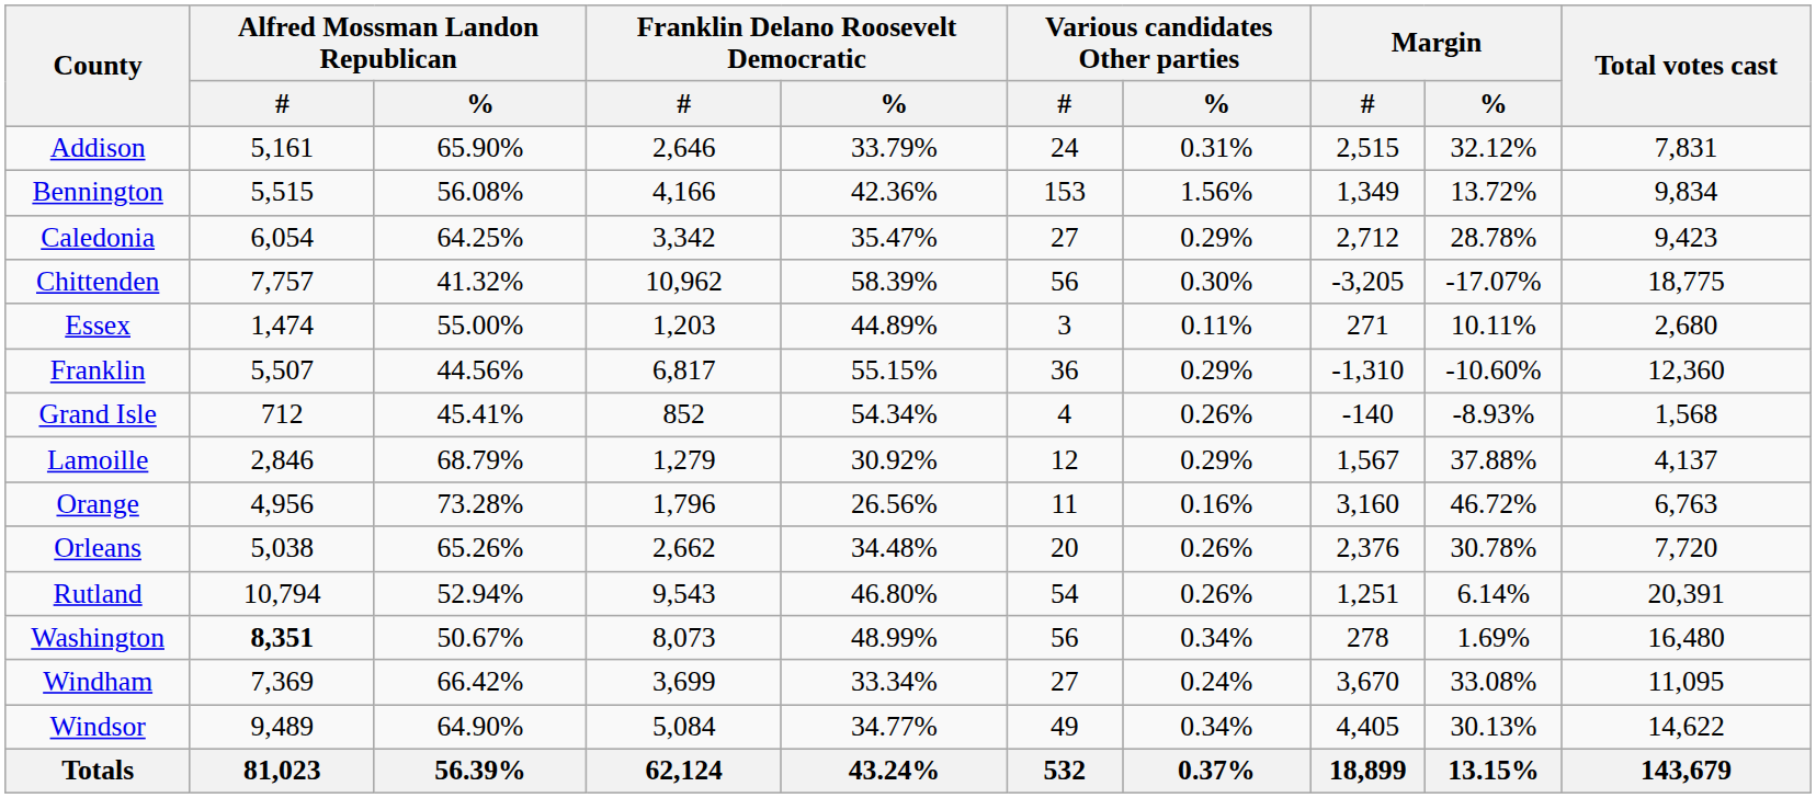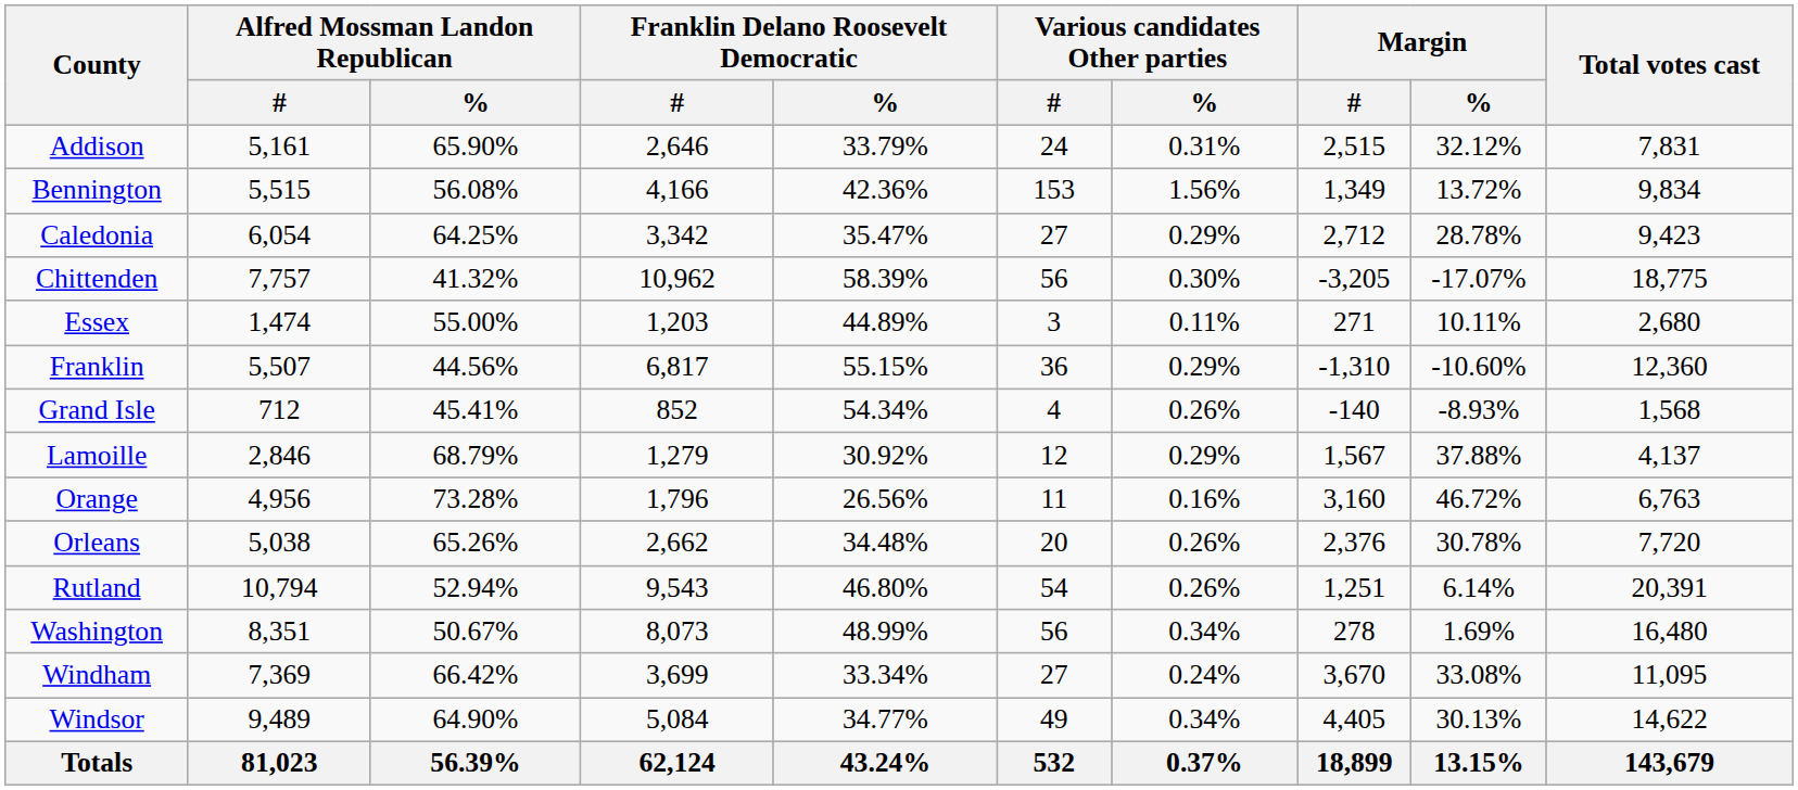Washington | Alfred Mossman Landon Republican / #: bold -> normal
